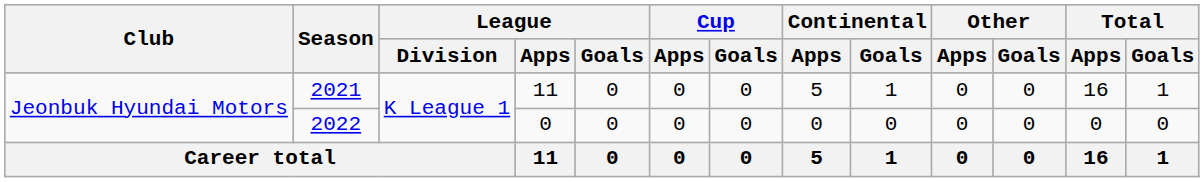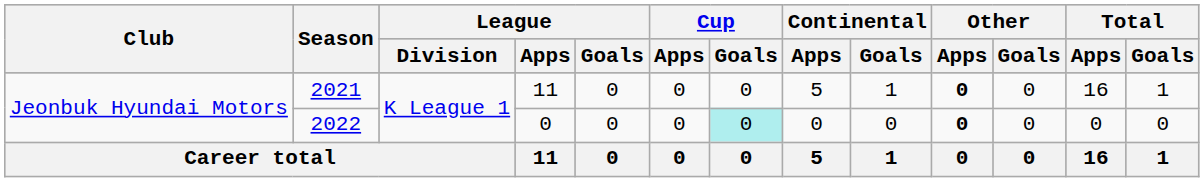2021 | Other / Apps: normal -> bold
2022 | Cup / Goals: no background -> paleturquoise background
2022 | Other / Apps: normal -> bold
